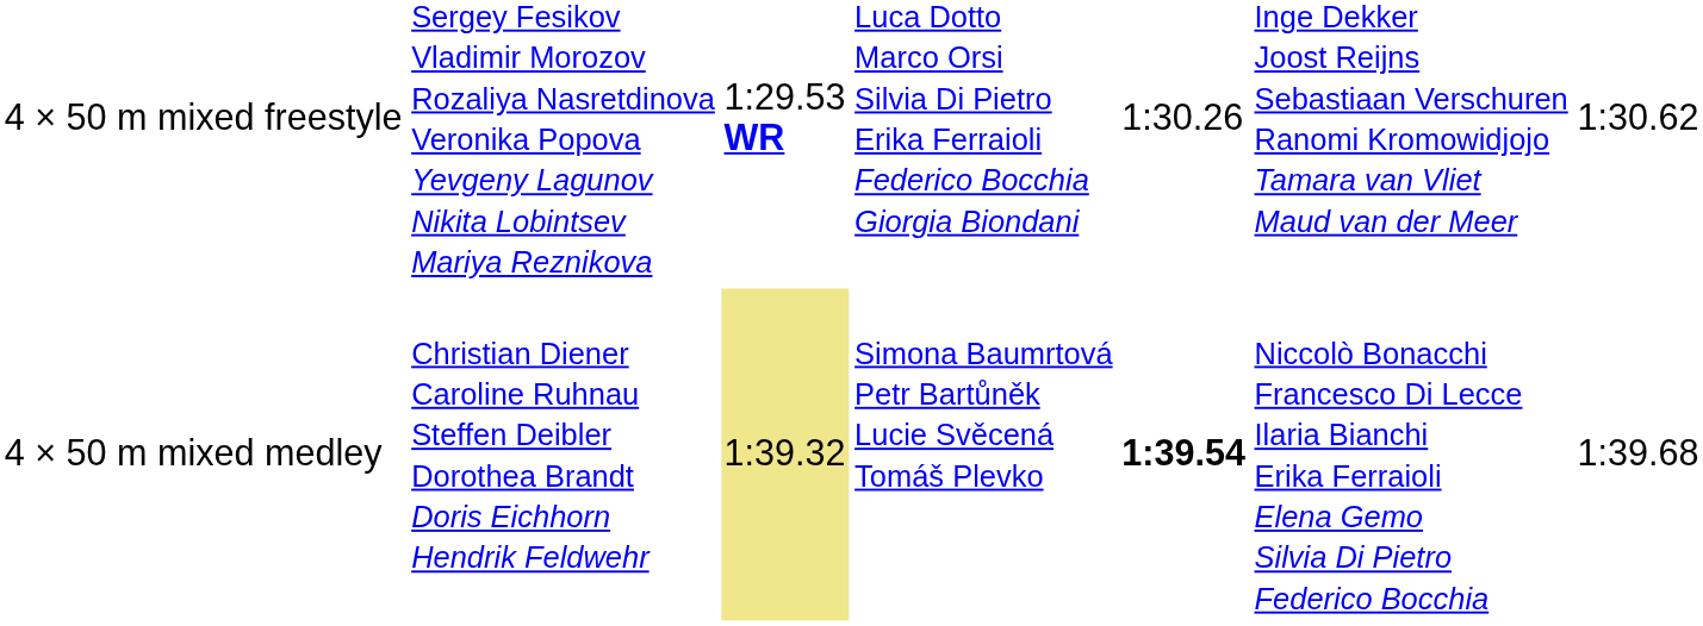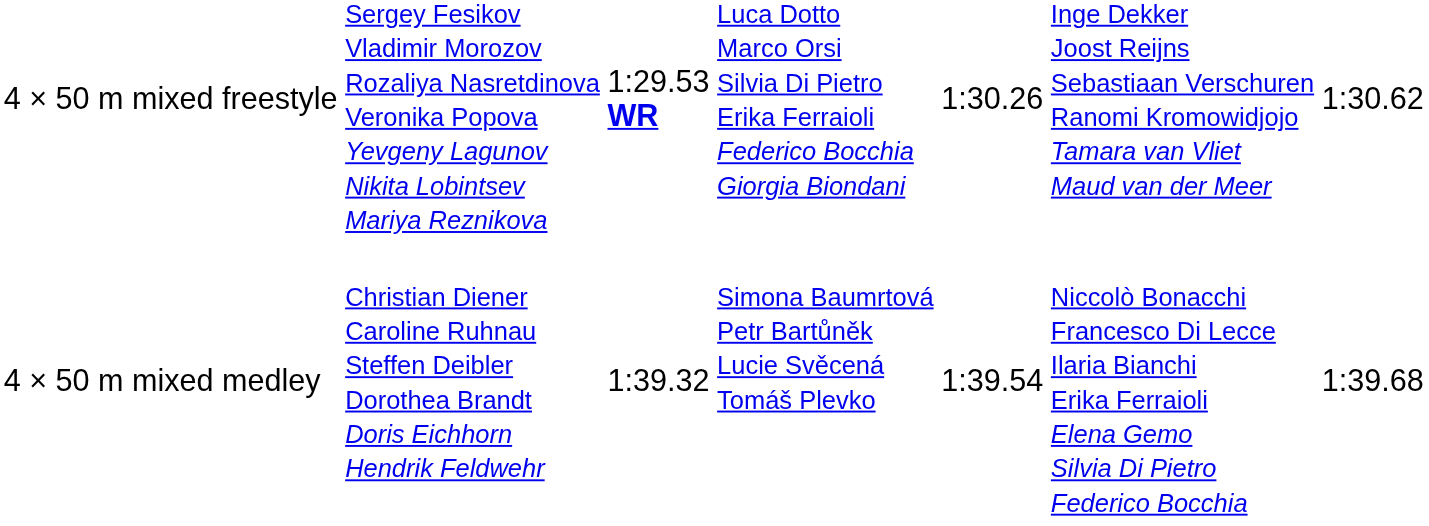4 × 50 m mixed medley | column 3: khaki background -> no background
4 × 50 m mixed medley | column 5: bold -> normal
